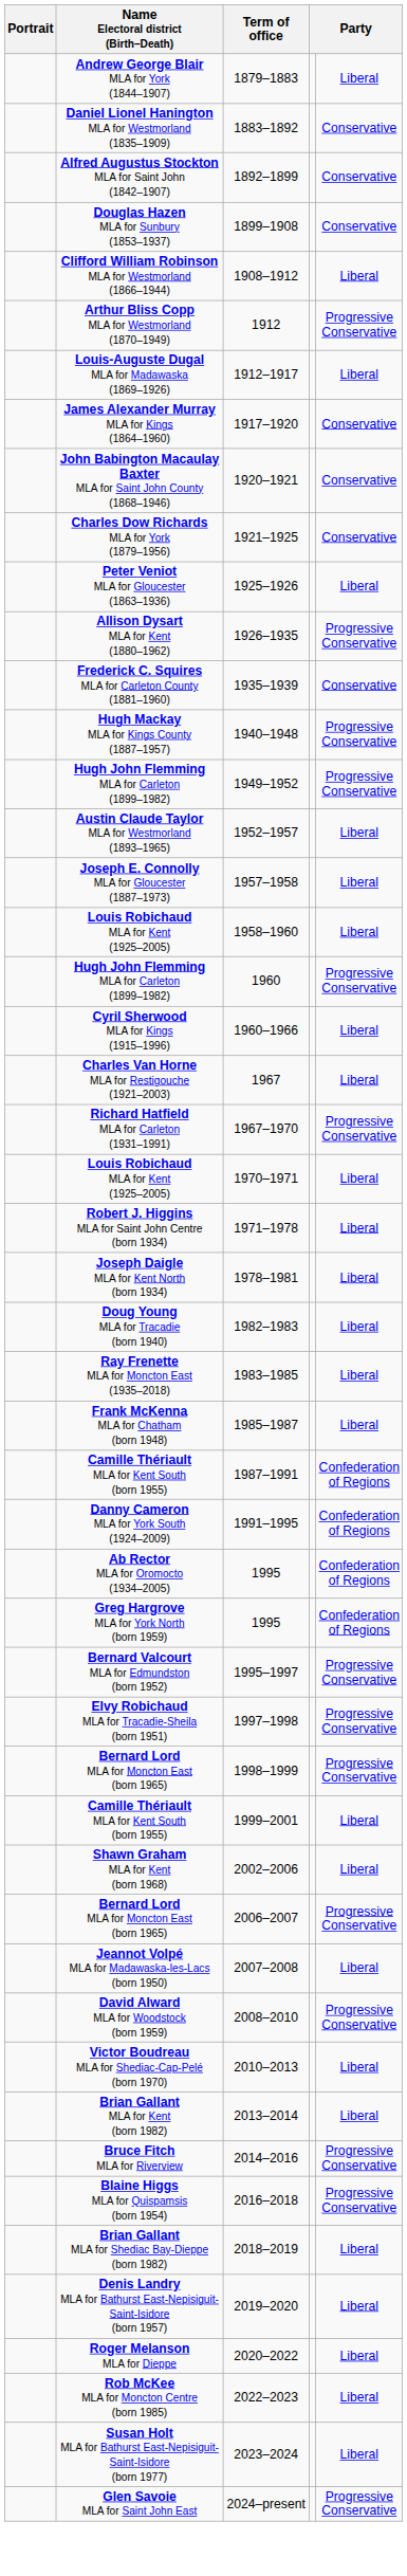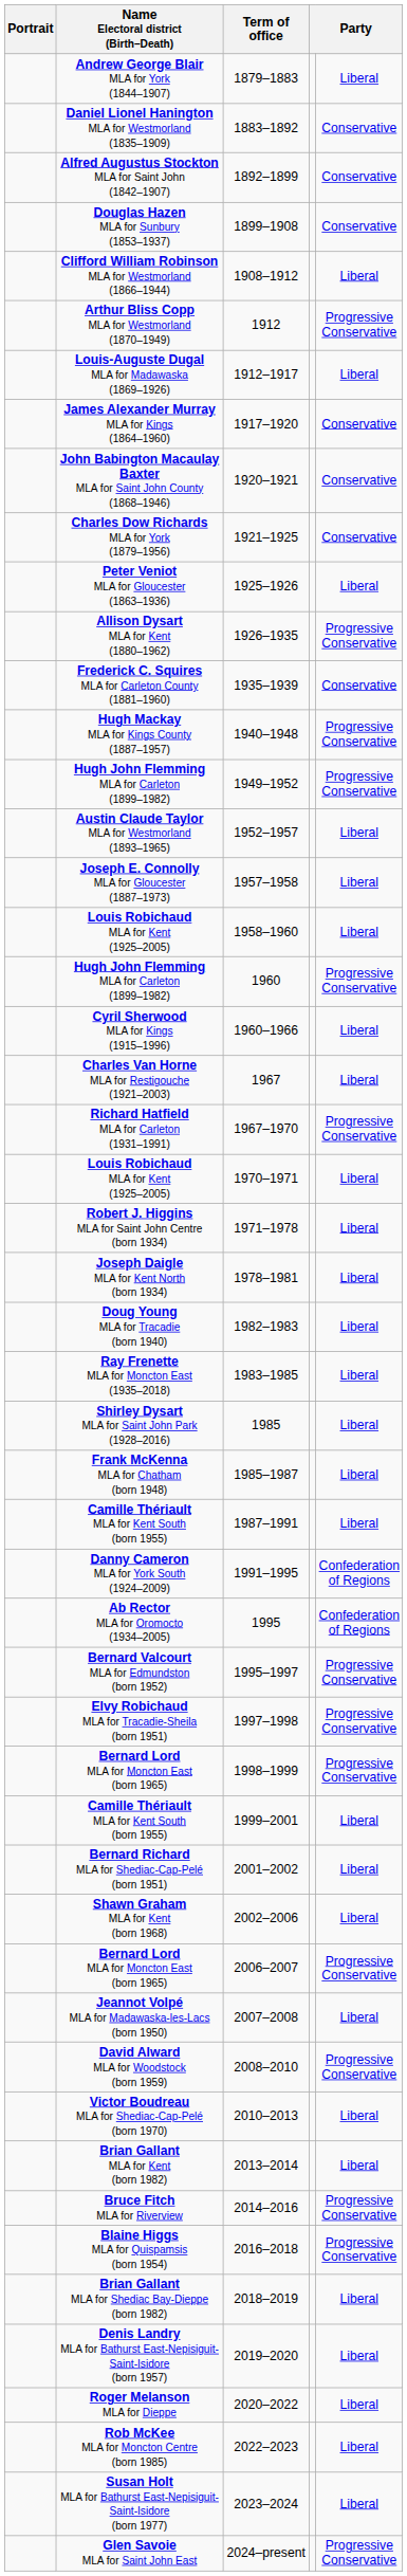+ row: Shirley Dysart MLA for Saint John Park (1928–2016) | 1985 | Liberal
Camille Thériault MLA for Kent South (born 1955) / 1987–1991 | column 5: Confederation of Regions -> Liberal
- row: Greg Hargrove MLA for York North (born 1959) | 1995 | Confederation of Regions
+ row: Bernard Richard MLA for Shediac-Cap-Pelé (born 1951) | 2001–2002 | Liberal
